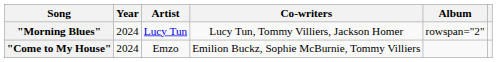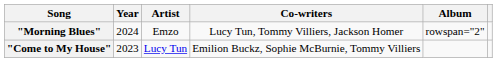"Morning Blues" | Artist: Lucy Tun -> Emzo
"Come to My House" | Year: 2024 -> 2023
"Come to My House" | Artist: Emzo -> Lucy Tun
